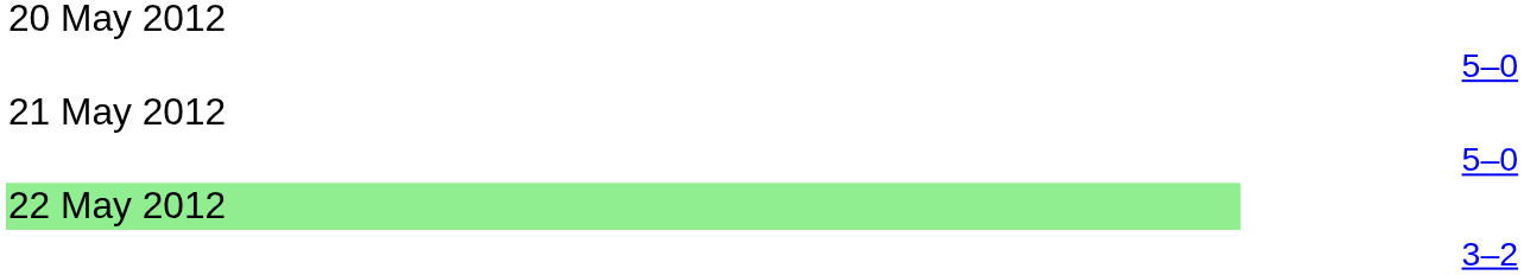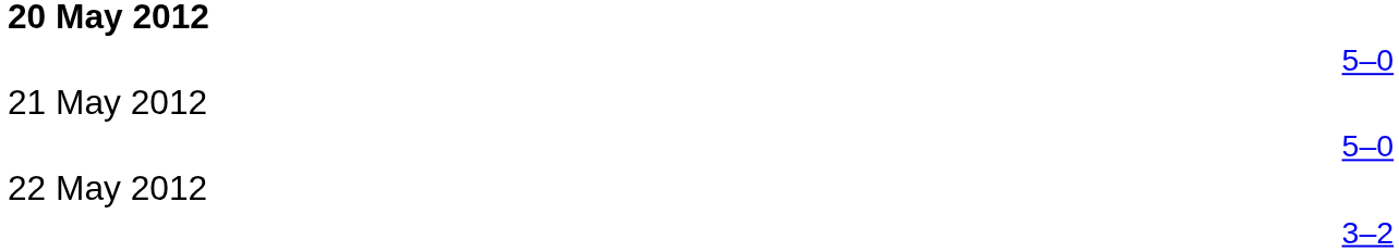20 May 2012 | column 1: normal -> bold
22 May 2012 | column 1: lightgreen background -> no background
